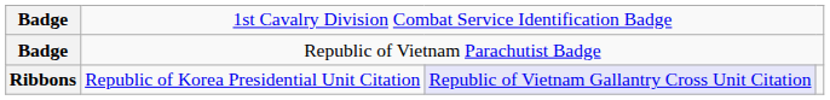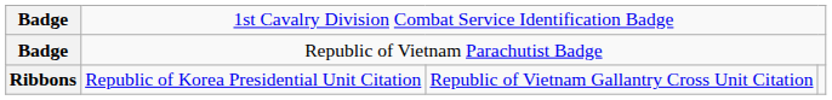Ribbons | column 3: lavender background -> no background
